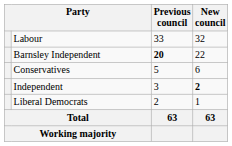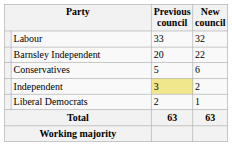Barnsley Independent | Previous council: bold -> normal
Independent | Previous council: no background -> khaki background
Independent | New council: bold -> normal
